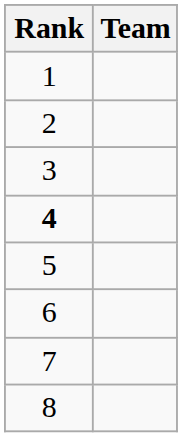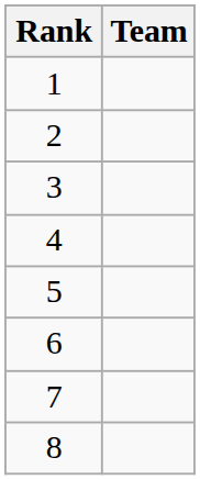4 | Rank: bold -> normal
